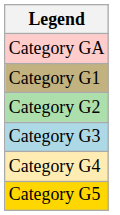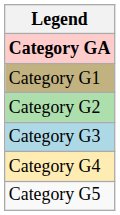row 2 | column 1: normal -> bold
row 7 | column 1: gold background -> no background
